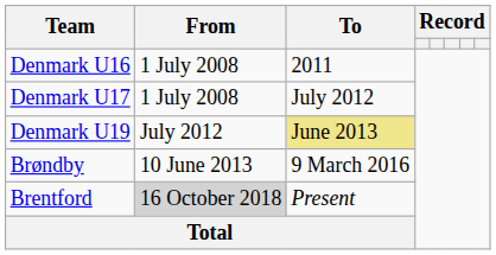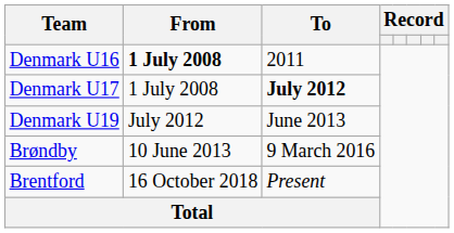Denmark U16 | From: normal -> bold
Denmark U17 | To: normal -> bold
Denmark U19 | To: khaki background -> no background
Brentford | From: lightgrey background -> no background
